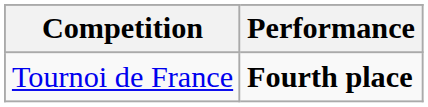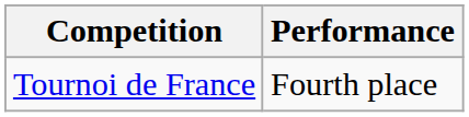Tournoi de France | Performance: bold -> normal
